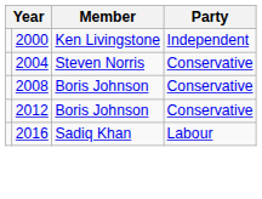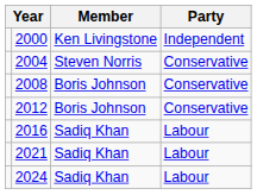+ row: 2021 | Sadiq Khan | Labour
+ row: 2024 | Sadiq Khan | Labour
